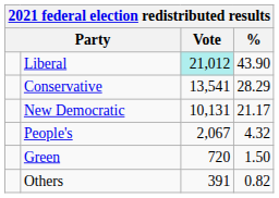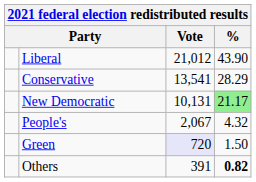Liberal | Vote: paleturquoise background -> no background
New Democratic | %: no background -> lightgreen background
Green | Vote: no background -> lavender background
Others | %: normal -> bold
